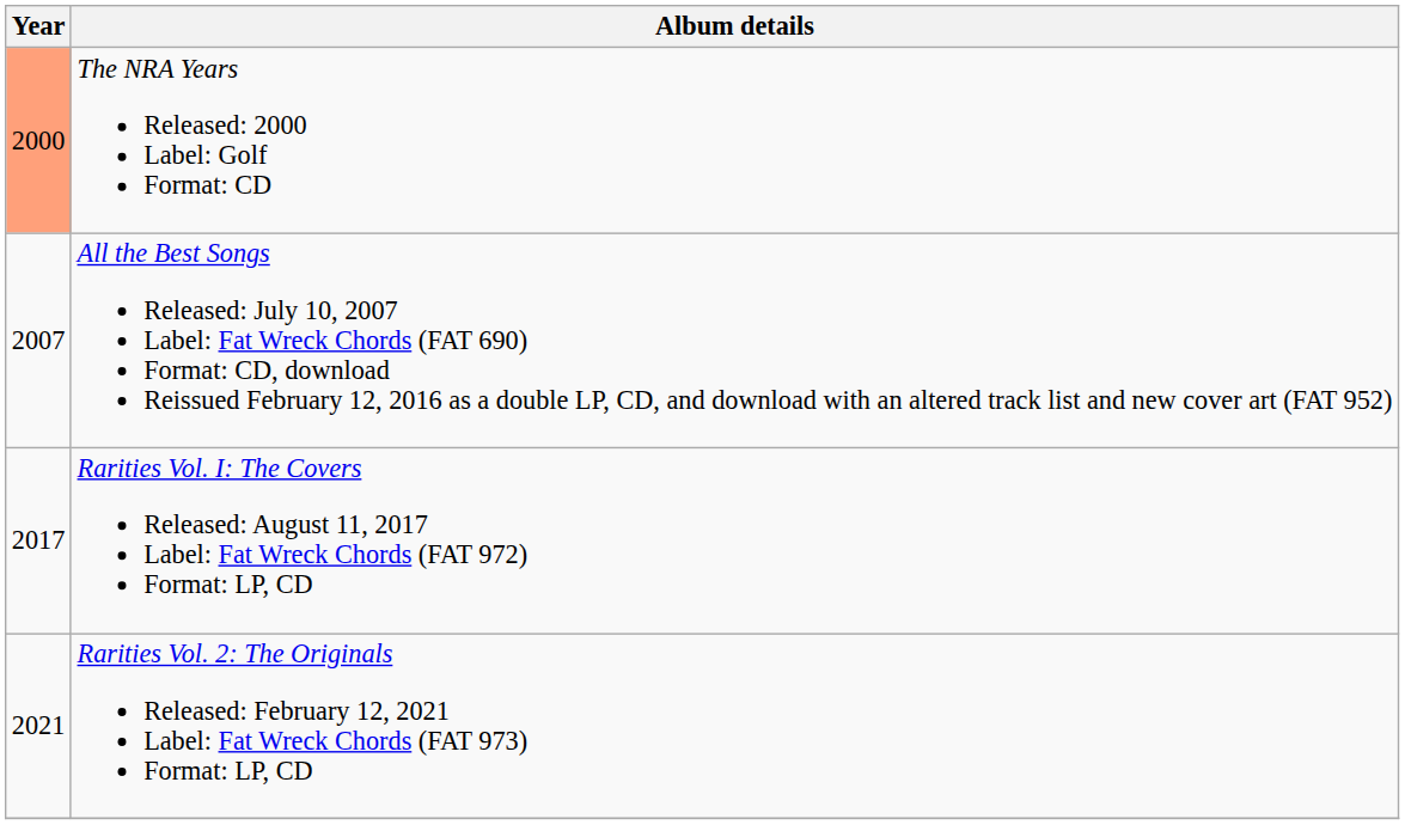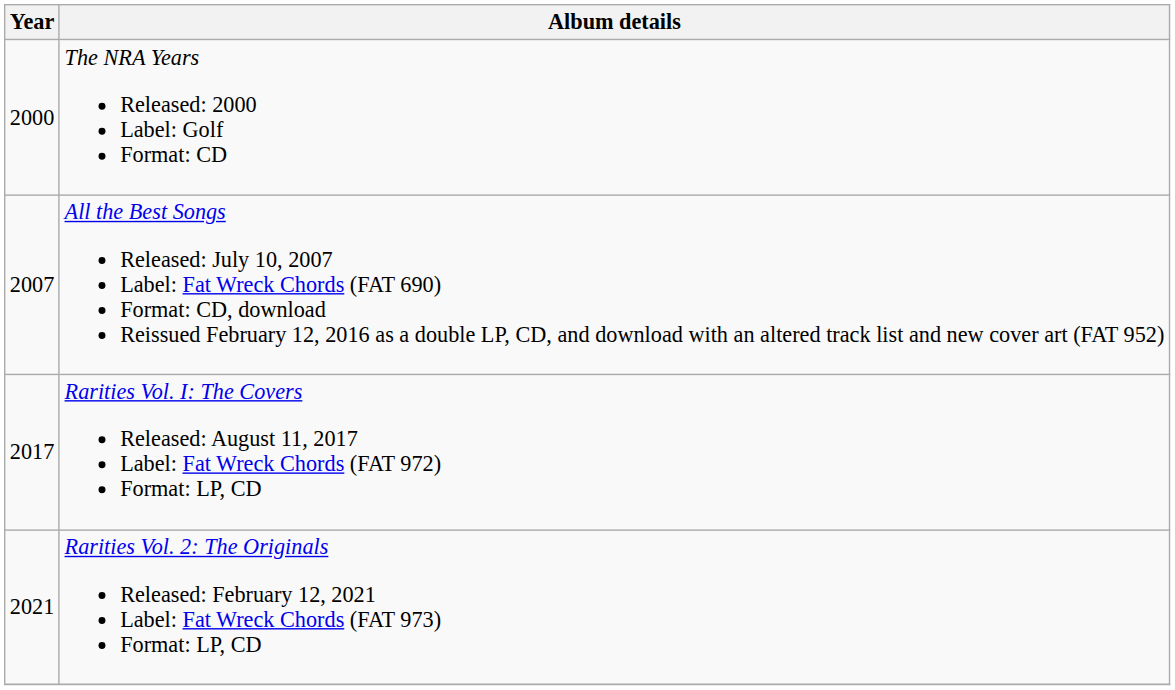The NRA Years Released: 2000 Label: Golf Format: CD | Year: lightsalmon background -> no background
